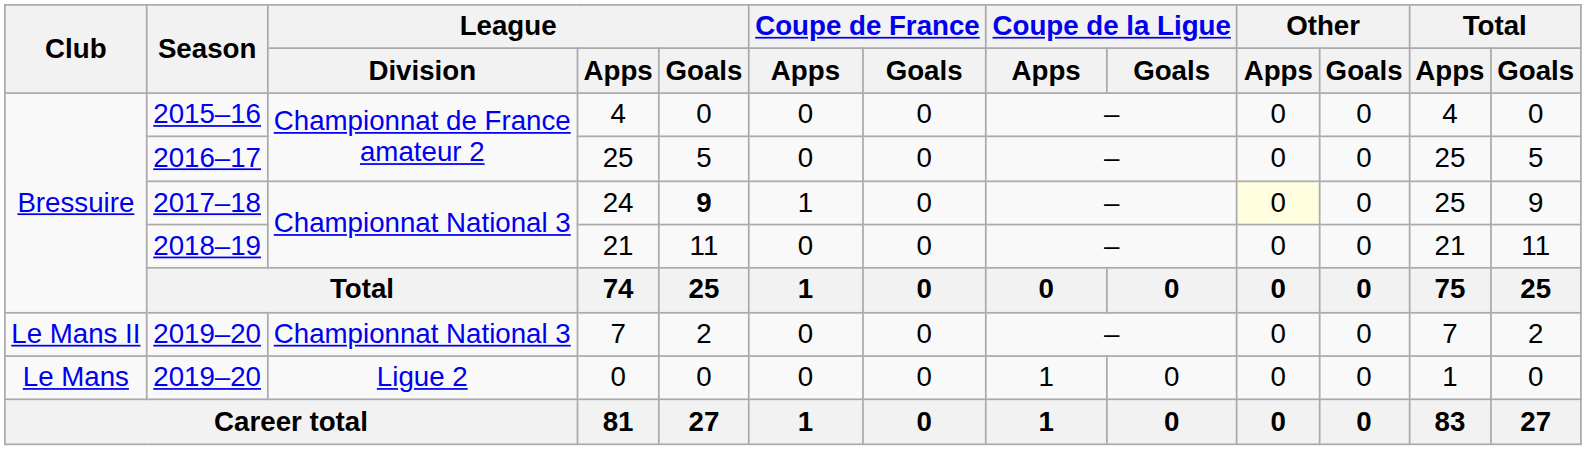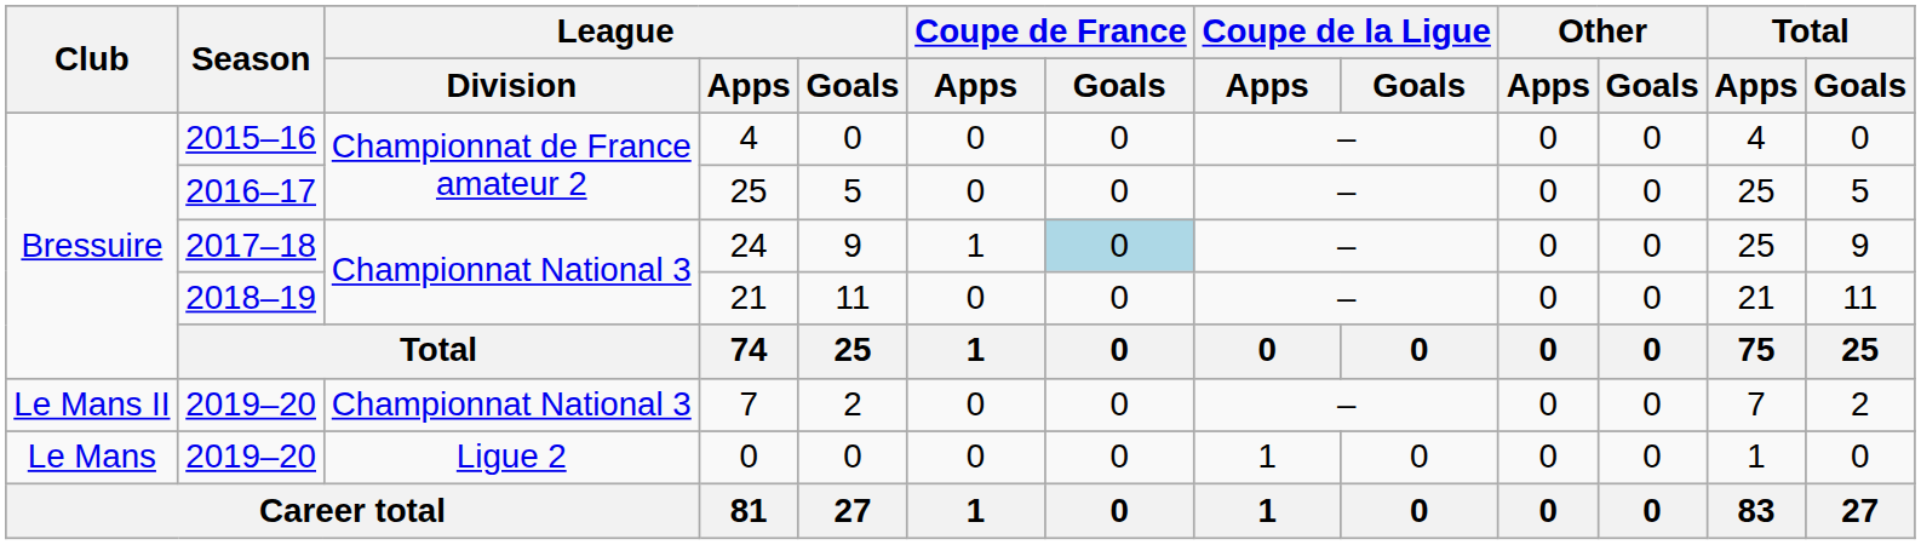24 | League / Goals: bold -> normal
24 | Coupe de France / Goals: no background -> lightblue background
24 | Other / Apps: lightyellow background -> no background
